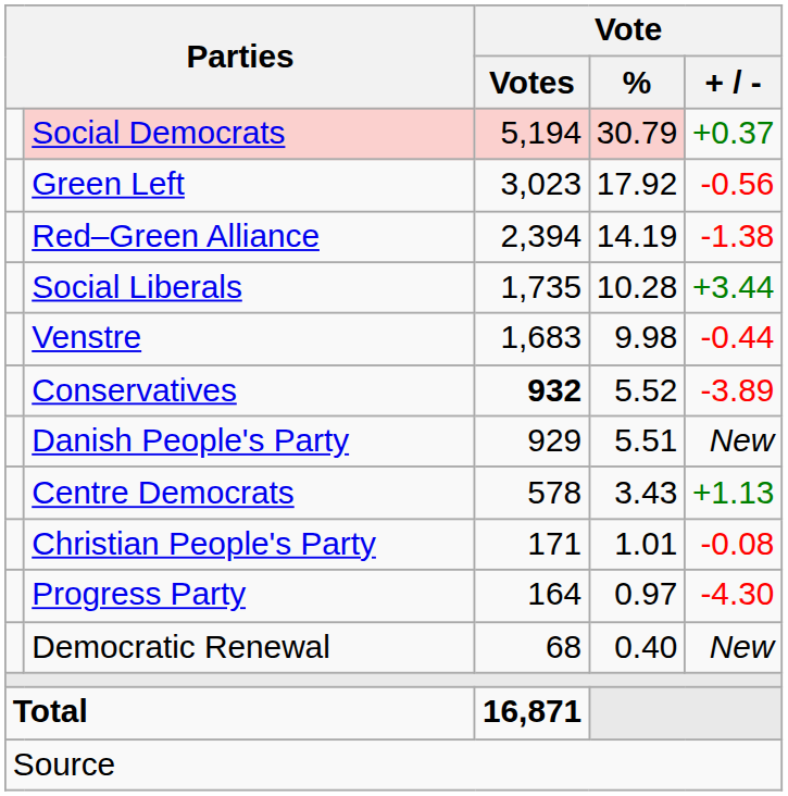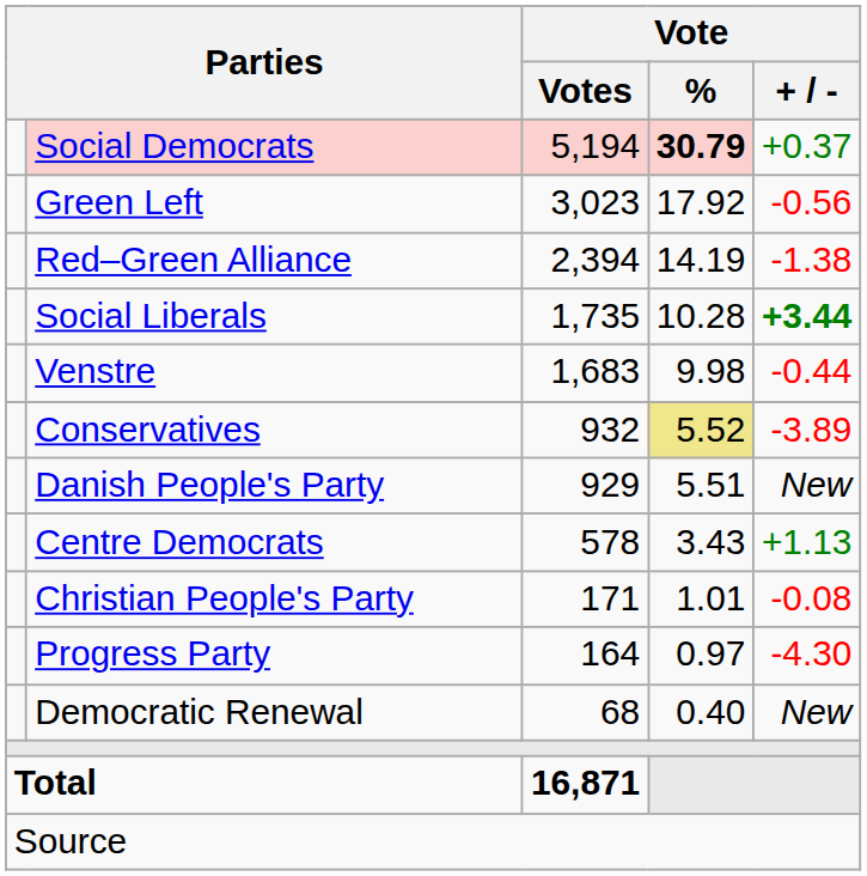Social Democrats | Vote / %: normal -> bold
Social Liberals | Vote / + / -: normal -> bold
Conservatives | Vote / Votes: bold -> normal
Conservatives | Vote / %: no background -> khaki background
